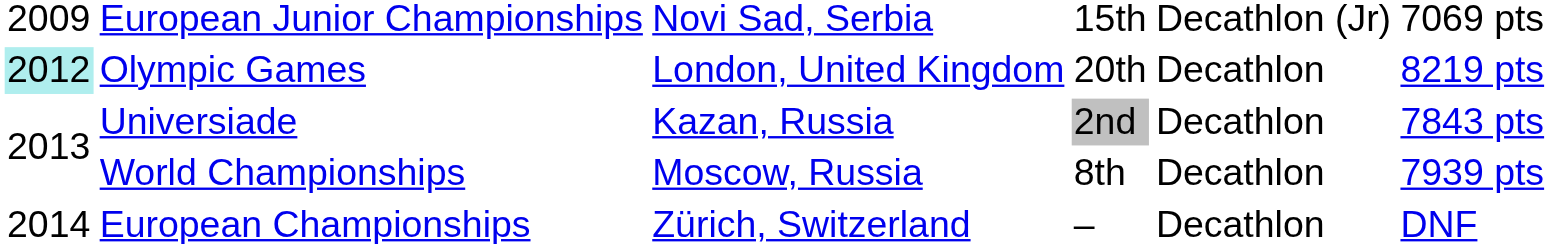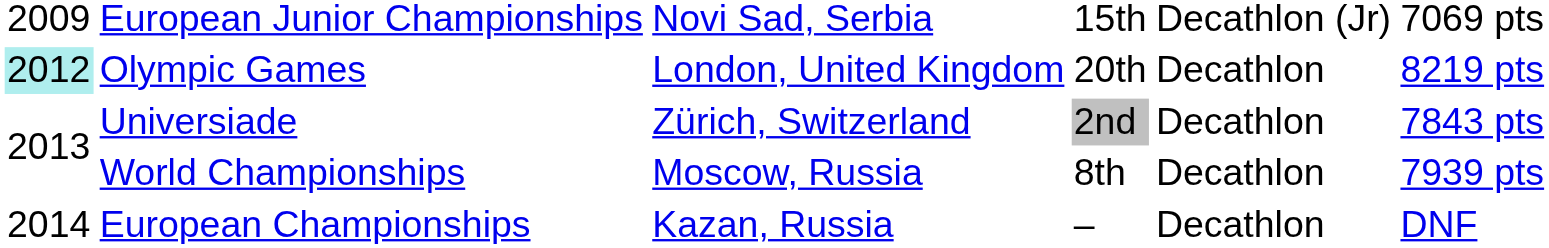Universiade | column 3: Kazan, Russia -> Zürich, Switzerland
European Championships | column 3: Zürich, Switzerland -> Kazan, Russia
